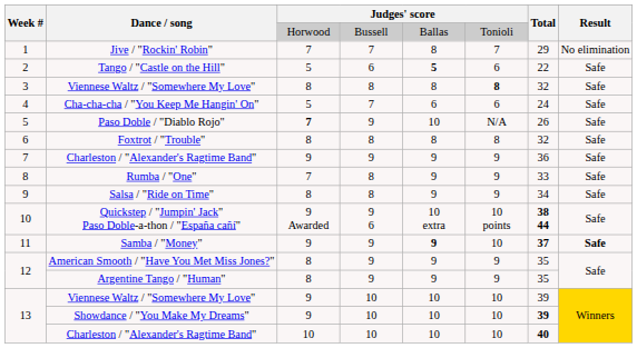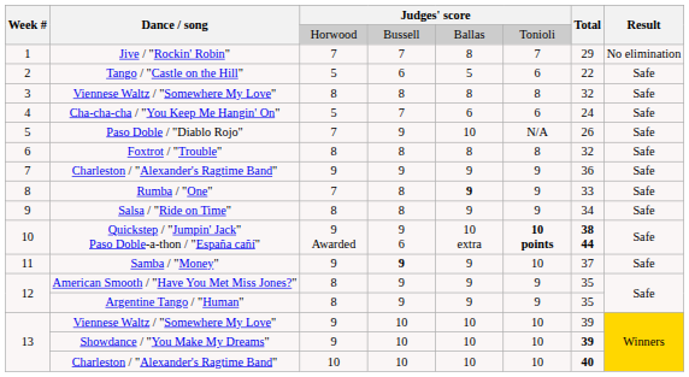Tango / "Castle on the Hill" | column 5: bold -> normal
3 / Viennese Waltz / "Somewhere My Love" | column 6: bold -> normal
Paso Doble / "Diablo Rojo" | column 3: bold -> normal
Rumba / "One" | column 5: normal -> bold
Quickstep / "Jumpin' Jack" Paso Doble-a-thon / "España cañí" | column 6: normal -> bold
Samba / "Money" | column 4: normal -> bold
Samba / "Money" | column 5: bold -> normal
Samba / "Money" | Total: bold -> normal
Samba / "Money" | Result: bold -> normal
